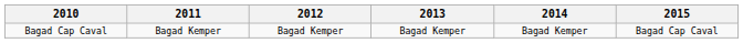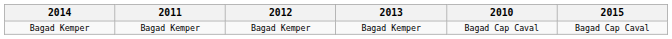columns swapped: 2010 <-> 2014
